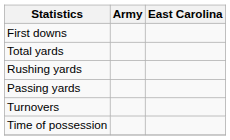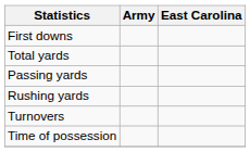rows swapped: Rushing yards <-> Passing yards
